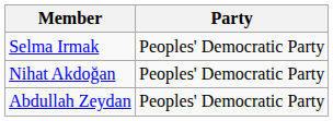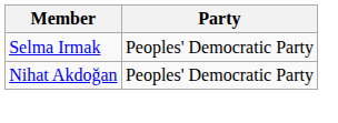- row: Abdullah Zeydan | Peoples' Democratic Party
